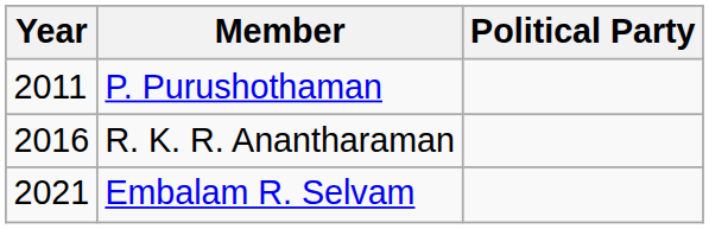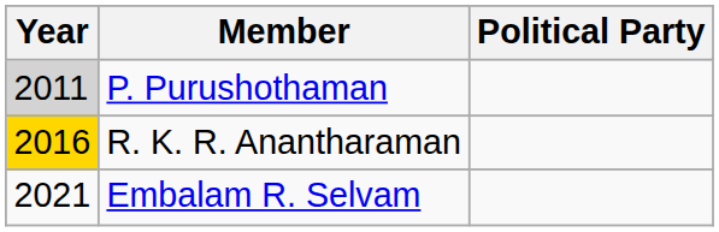P. Purushothaman | Year: no background -> lightgrey background
R. K. R. Anantharaman | Year: no background -> gold background
